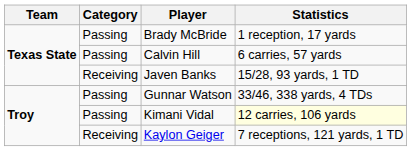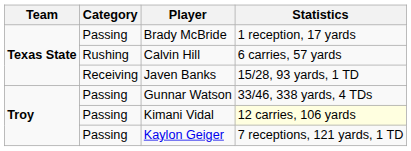Calvin Hill | Category: Passing -> Rushing
Kaylon Geiger | Category: Receiving -> Passing
